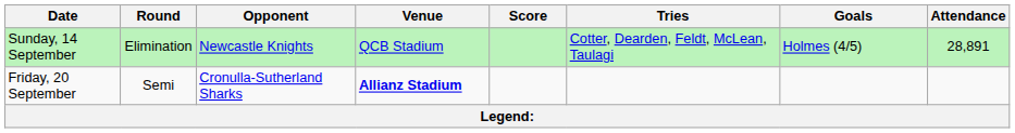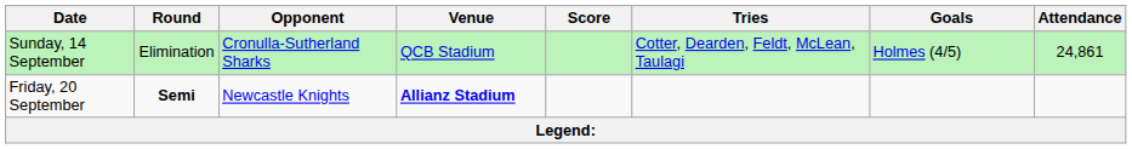Sunday, 14 September | Opponent: Newcastle Knights -> Cronulla-Sutherland Sharks
Sunday, 14 September | Attendance: 28,891 -> 24,861
Friday, 20 September | Round: normal -> bold
Friday, 20 September | Opponent: Cronulla-Sutherland Sharks -> Newcastle Knights
